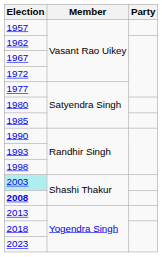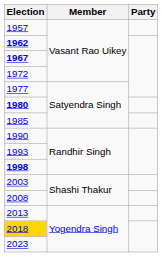1962 | Election: normal -> bold
1967 | Election: normal -> bold
1980 | Election: normal -> bold
1998 | Election: normal -> bold
2003 | Election: paleturquoise background -> no background
2008 | Election: bold -> normal
2018 | Election: no background -> gold background
